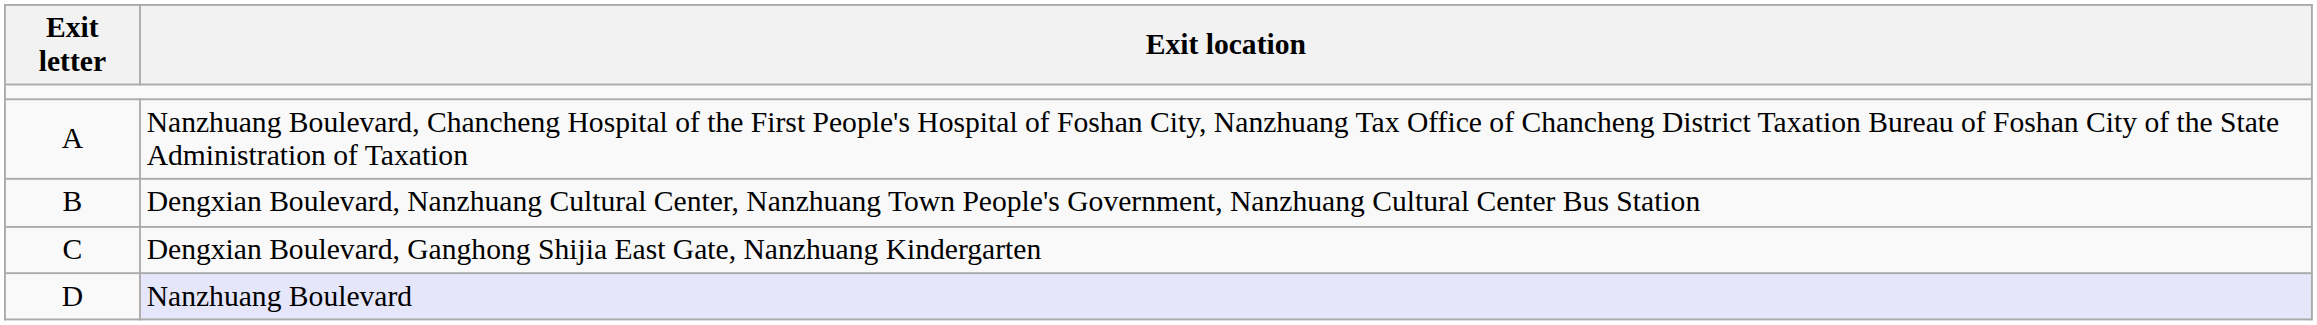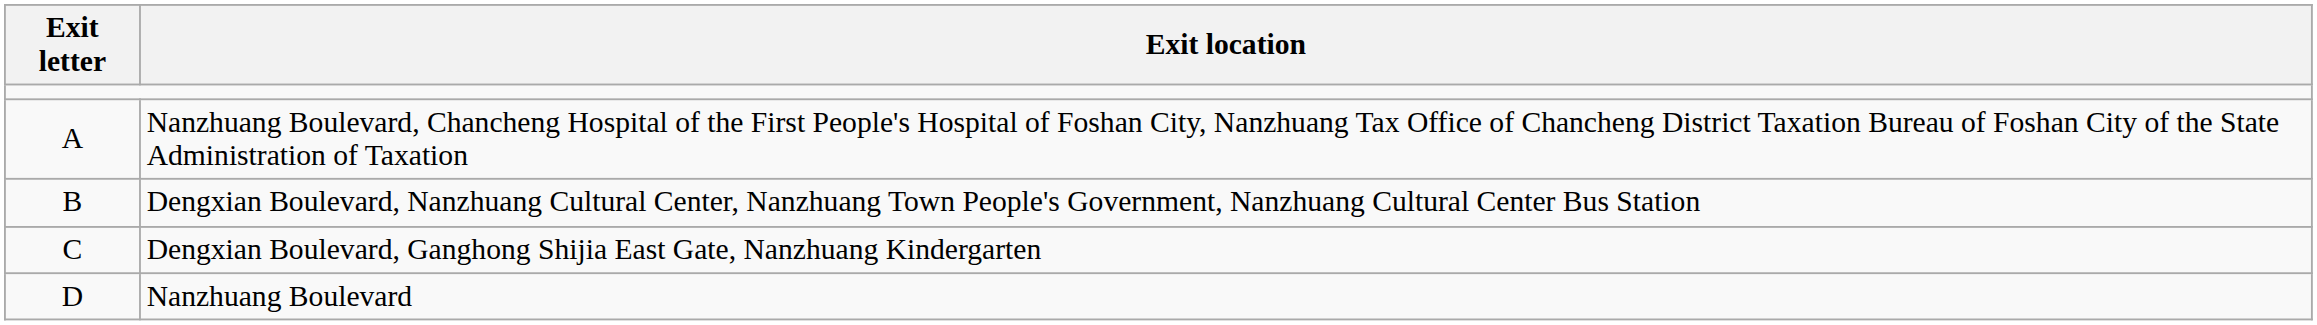Nanzhuang Boulevard | Exit location: lavender background -> no background
